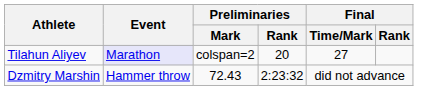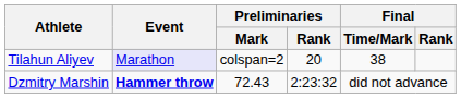Tilahun Aliyev | Final / Time/Mark: 27 -> 38
Dzmitry Marshin | Event: normal -> bold
